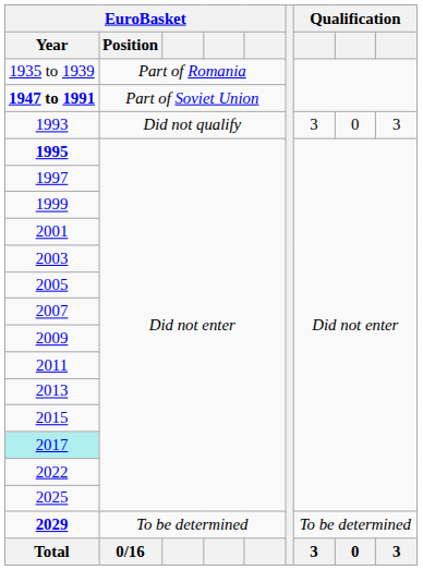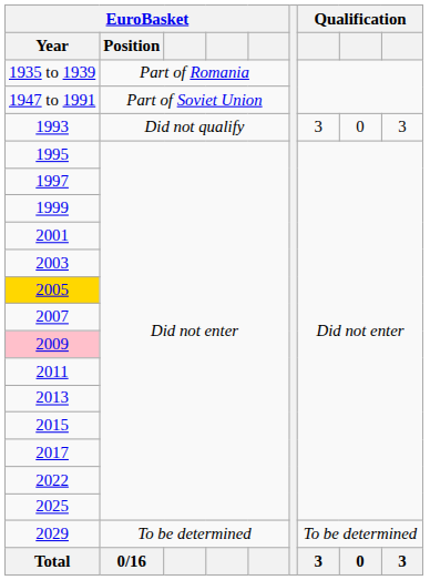1947 to 1991 | EuroBasket / Year: bold -> normal
1995 | EuroBasket / Year: bold -> normal
2005 | EuroBasket / Year: no background -> gold background
2009 | EuroBasket / Year: no background -> pink background
2017 | EuroBasket / Year: paleturquoise background -> no background
2029 | EuroBasket / Year: bold -> normal
